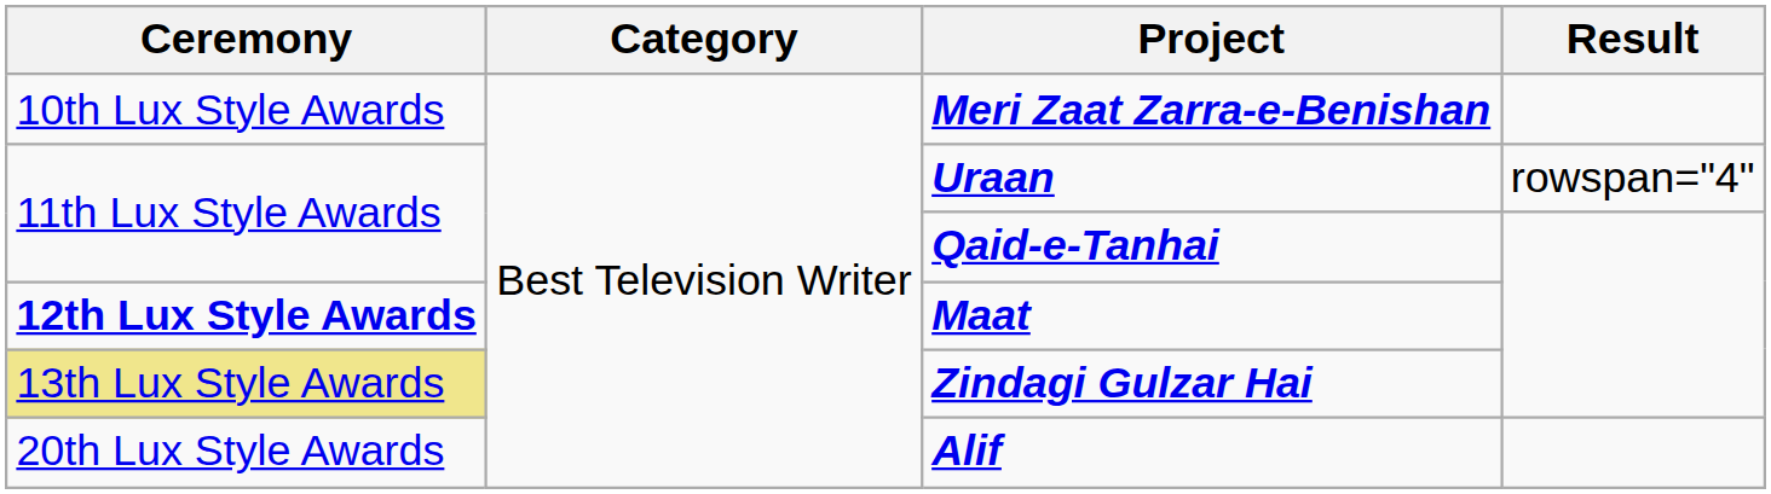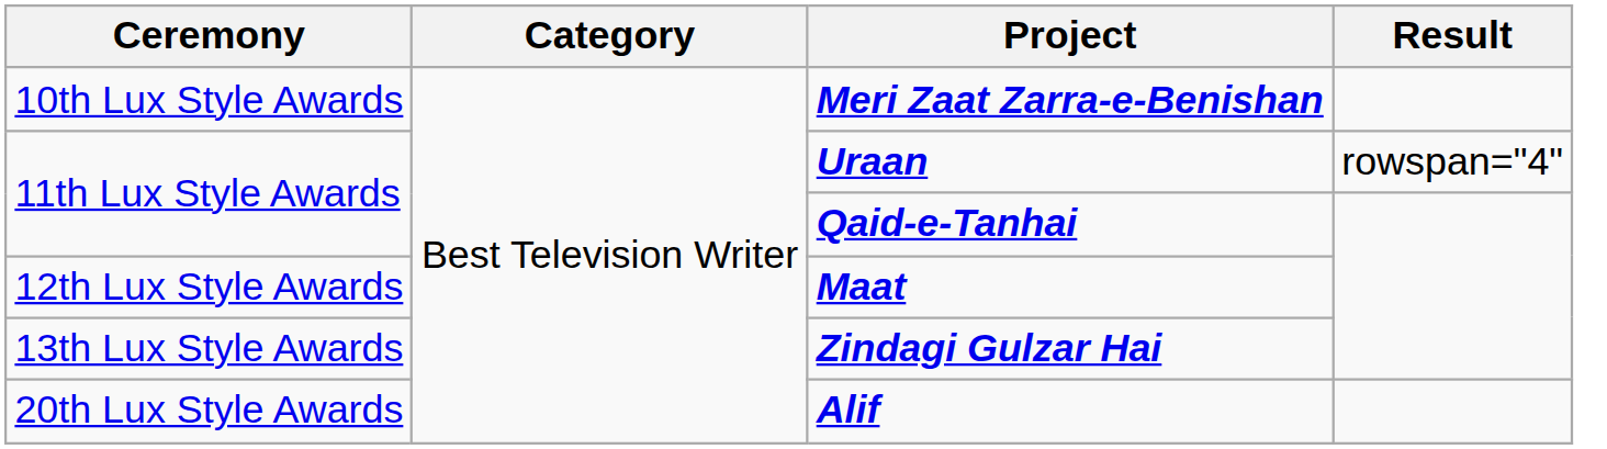Maat | Ceremony: bold -> normal
Zindagi Gulzar Hai | Ceremony: khaki background -> no background
